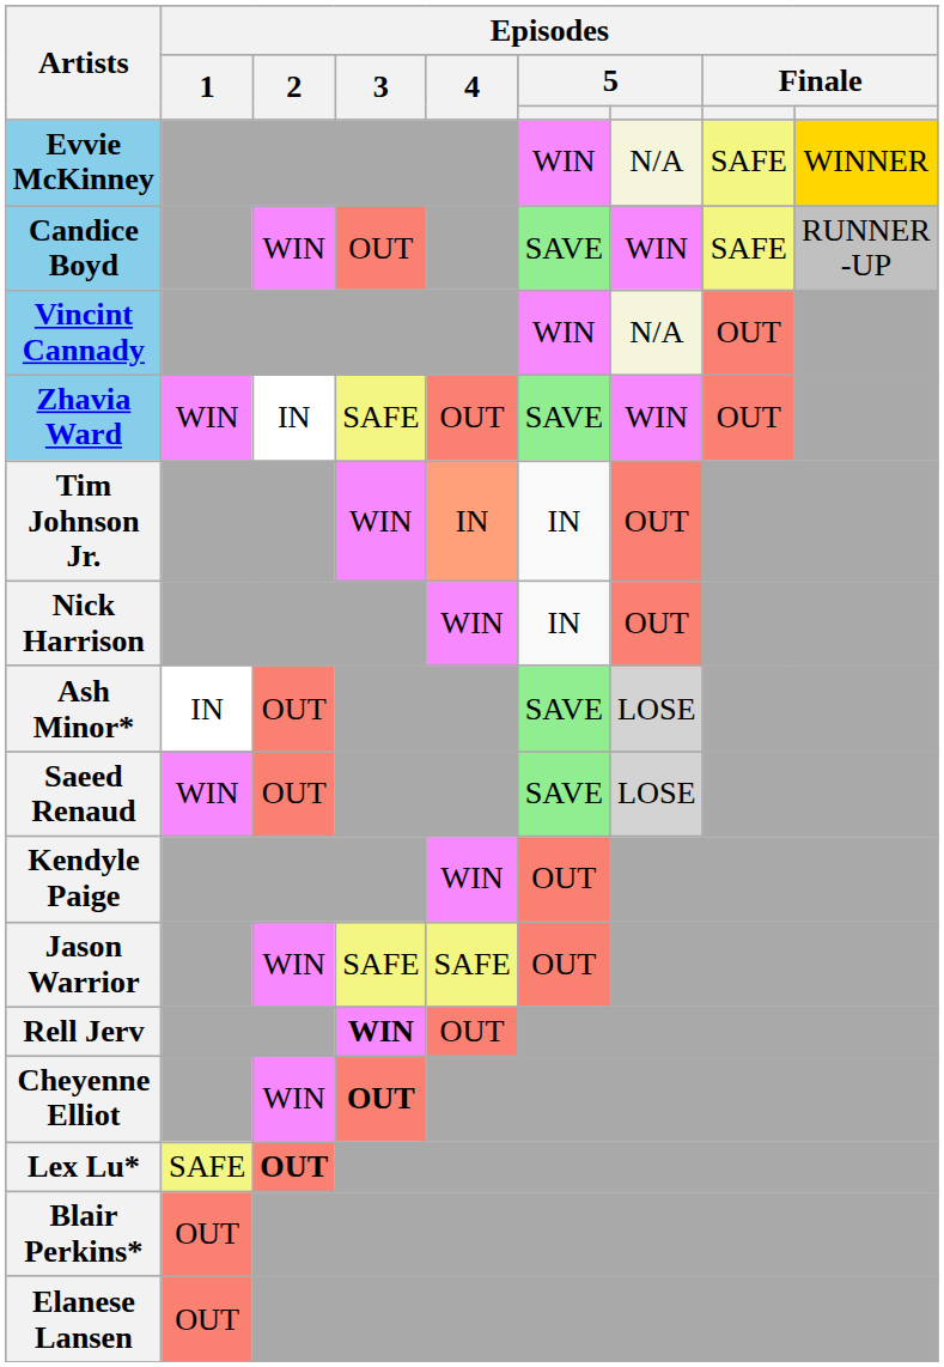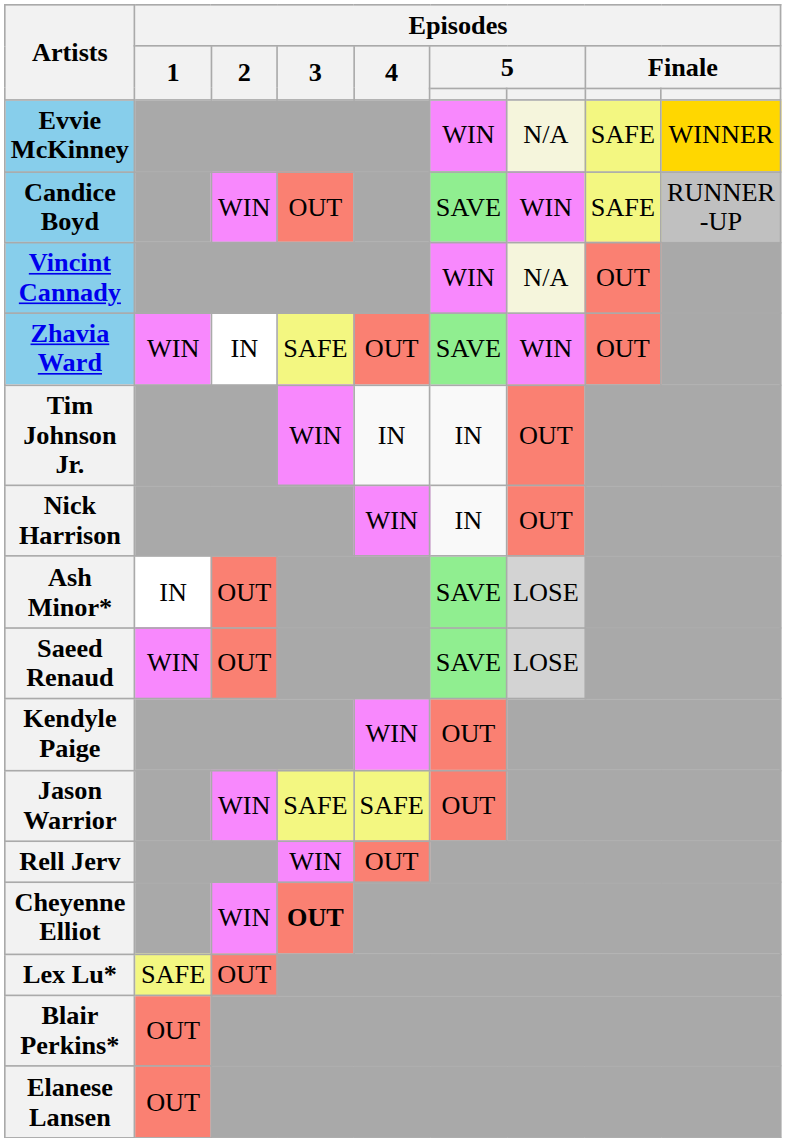Tim Johnson Jr. | Episodes / 4: lightsalmon background -> no background
Rell Jerv | Episodes / 3: bold -> normal
Lex Lu* | Episodes / 2: bold -> normal
